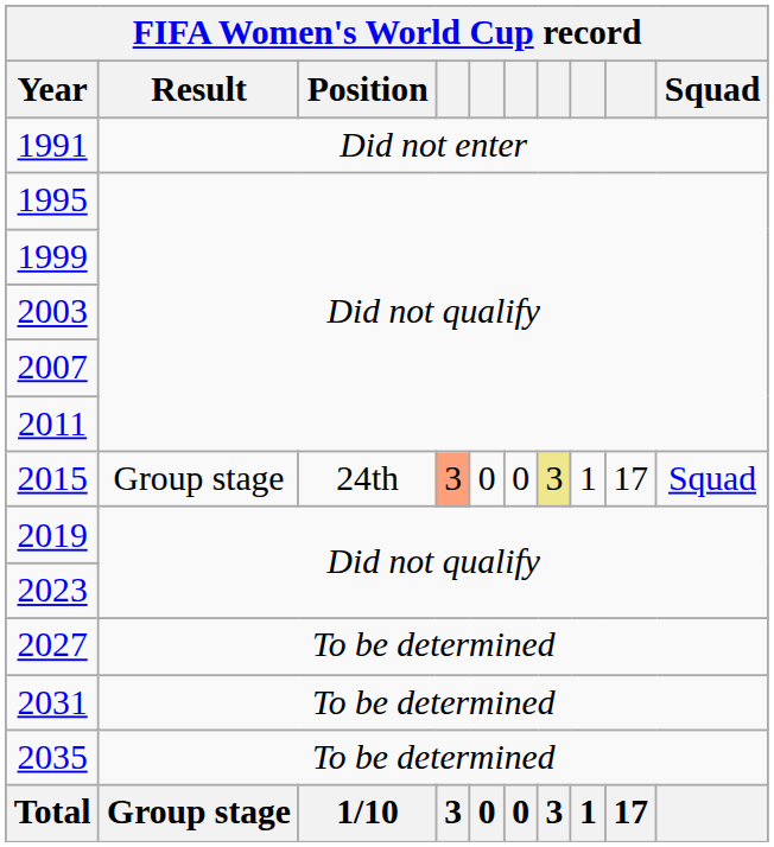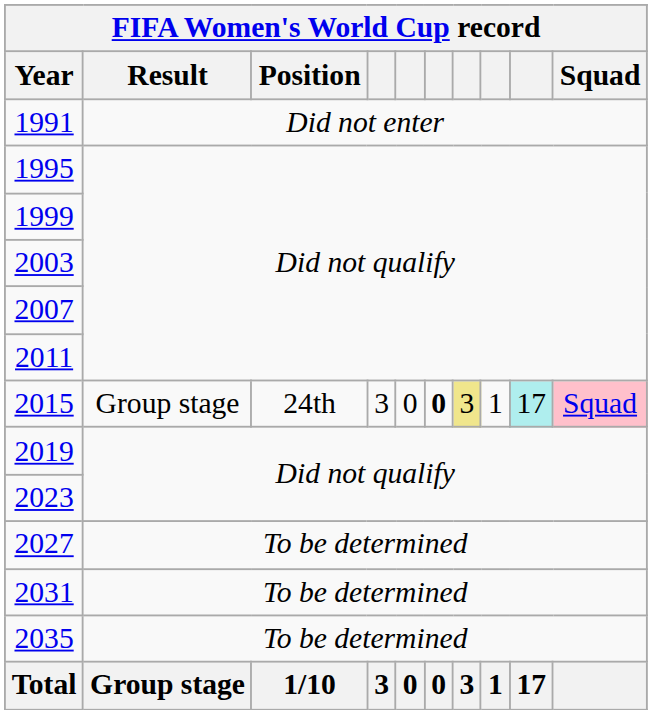2015 | column 4: lightsalmon background -> no background
2015 | column 6: normal -> bold
2015 | column 9: no background -> paleturquoise background
2015 | Squad: no background -> pink background
